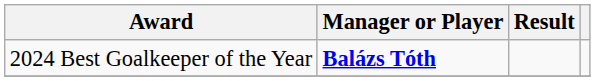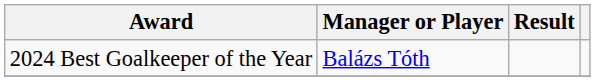2024 Best Goalkeeper of the Year | Manager or Player: bold -> normal
